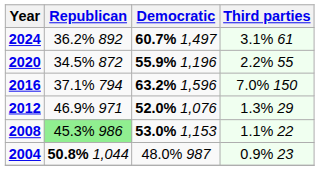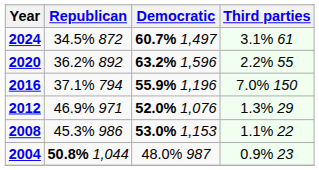2024 | Republican: 36.2% 892 -> 34.5% 872
2020 | Republican: 34.5% 872 -> 36.2% 892
2020 | Democratic: 55.9% 1,196 -> 63.2% 1,596
2016 | Democratic: 63.2% 1,596 -> 55.9% 1,196
2008 | Republican: lightgreen background -> no background
